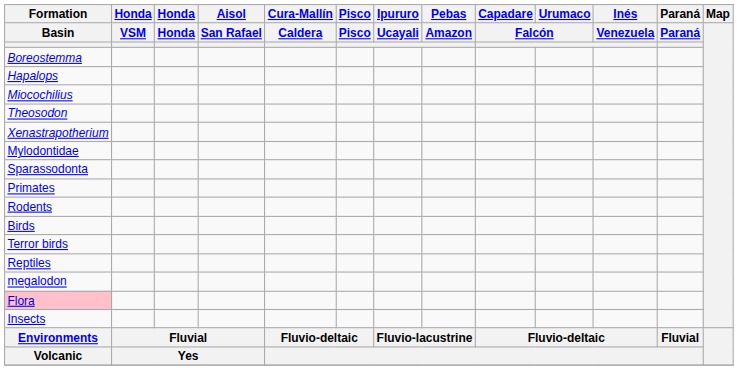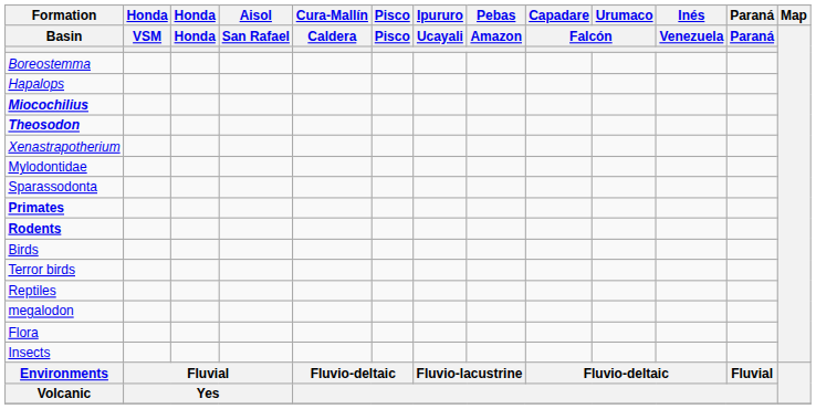Miocochilius | Formation / Basin: normal -> bold
Theosodon | Formation / Basin: normal -> bold
Primates | Formation / Basin: normal -> bold
Rodents | Formation / Basin: normal -> bold
Flora | Formation / Basin: pink background -> no background
